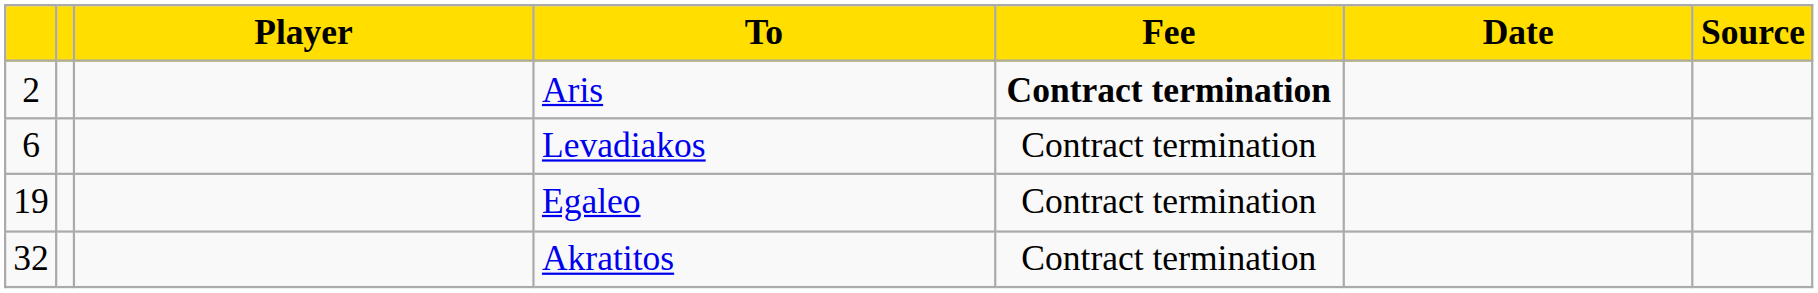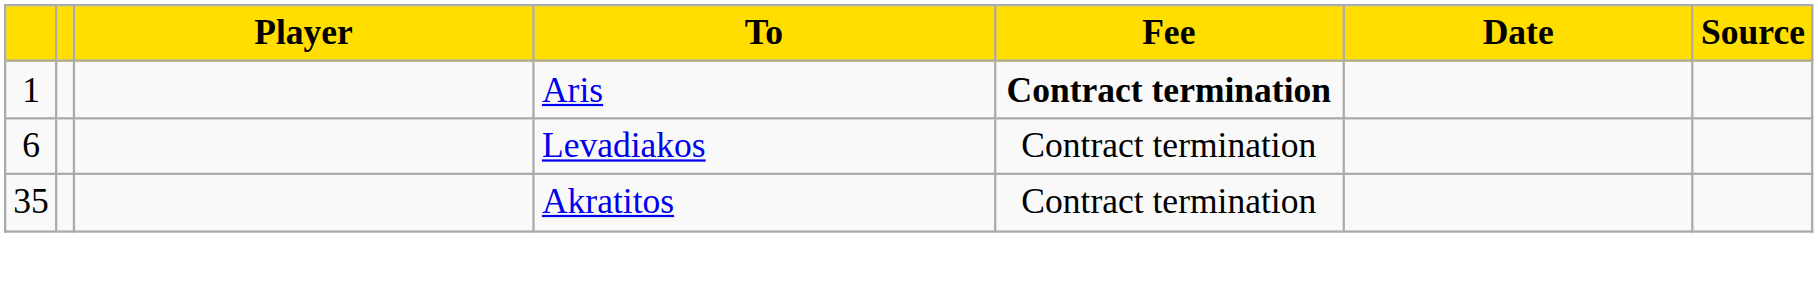Aris | column 1: 2 -> 1
- row: 19 | Egaleo | Contract termination
Akratitos | column 1: 32 -> 35
